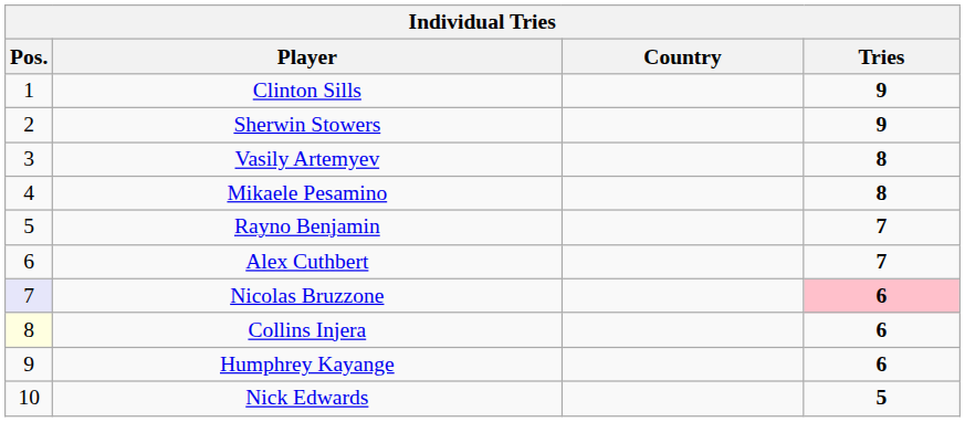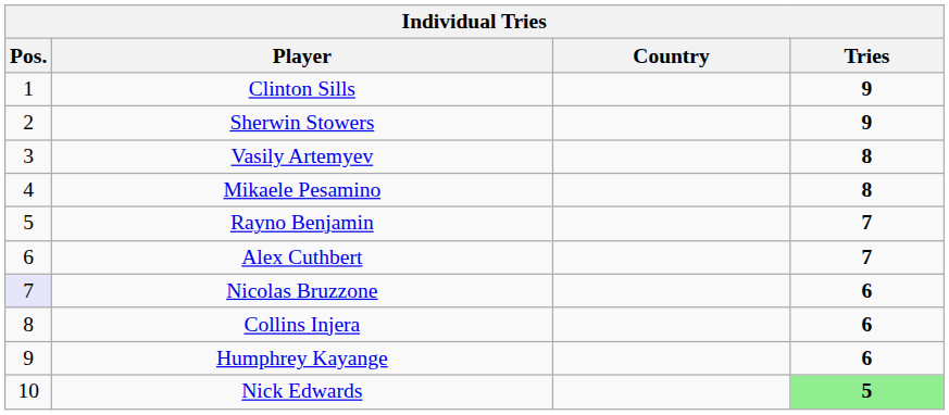Nicolas Bruzzone | Tries: pink background -> no background
Collins Injera | Pos.: lightyellow background -> no background
Nick Edwards | Tries: no background -> lightgreen background
